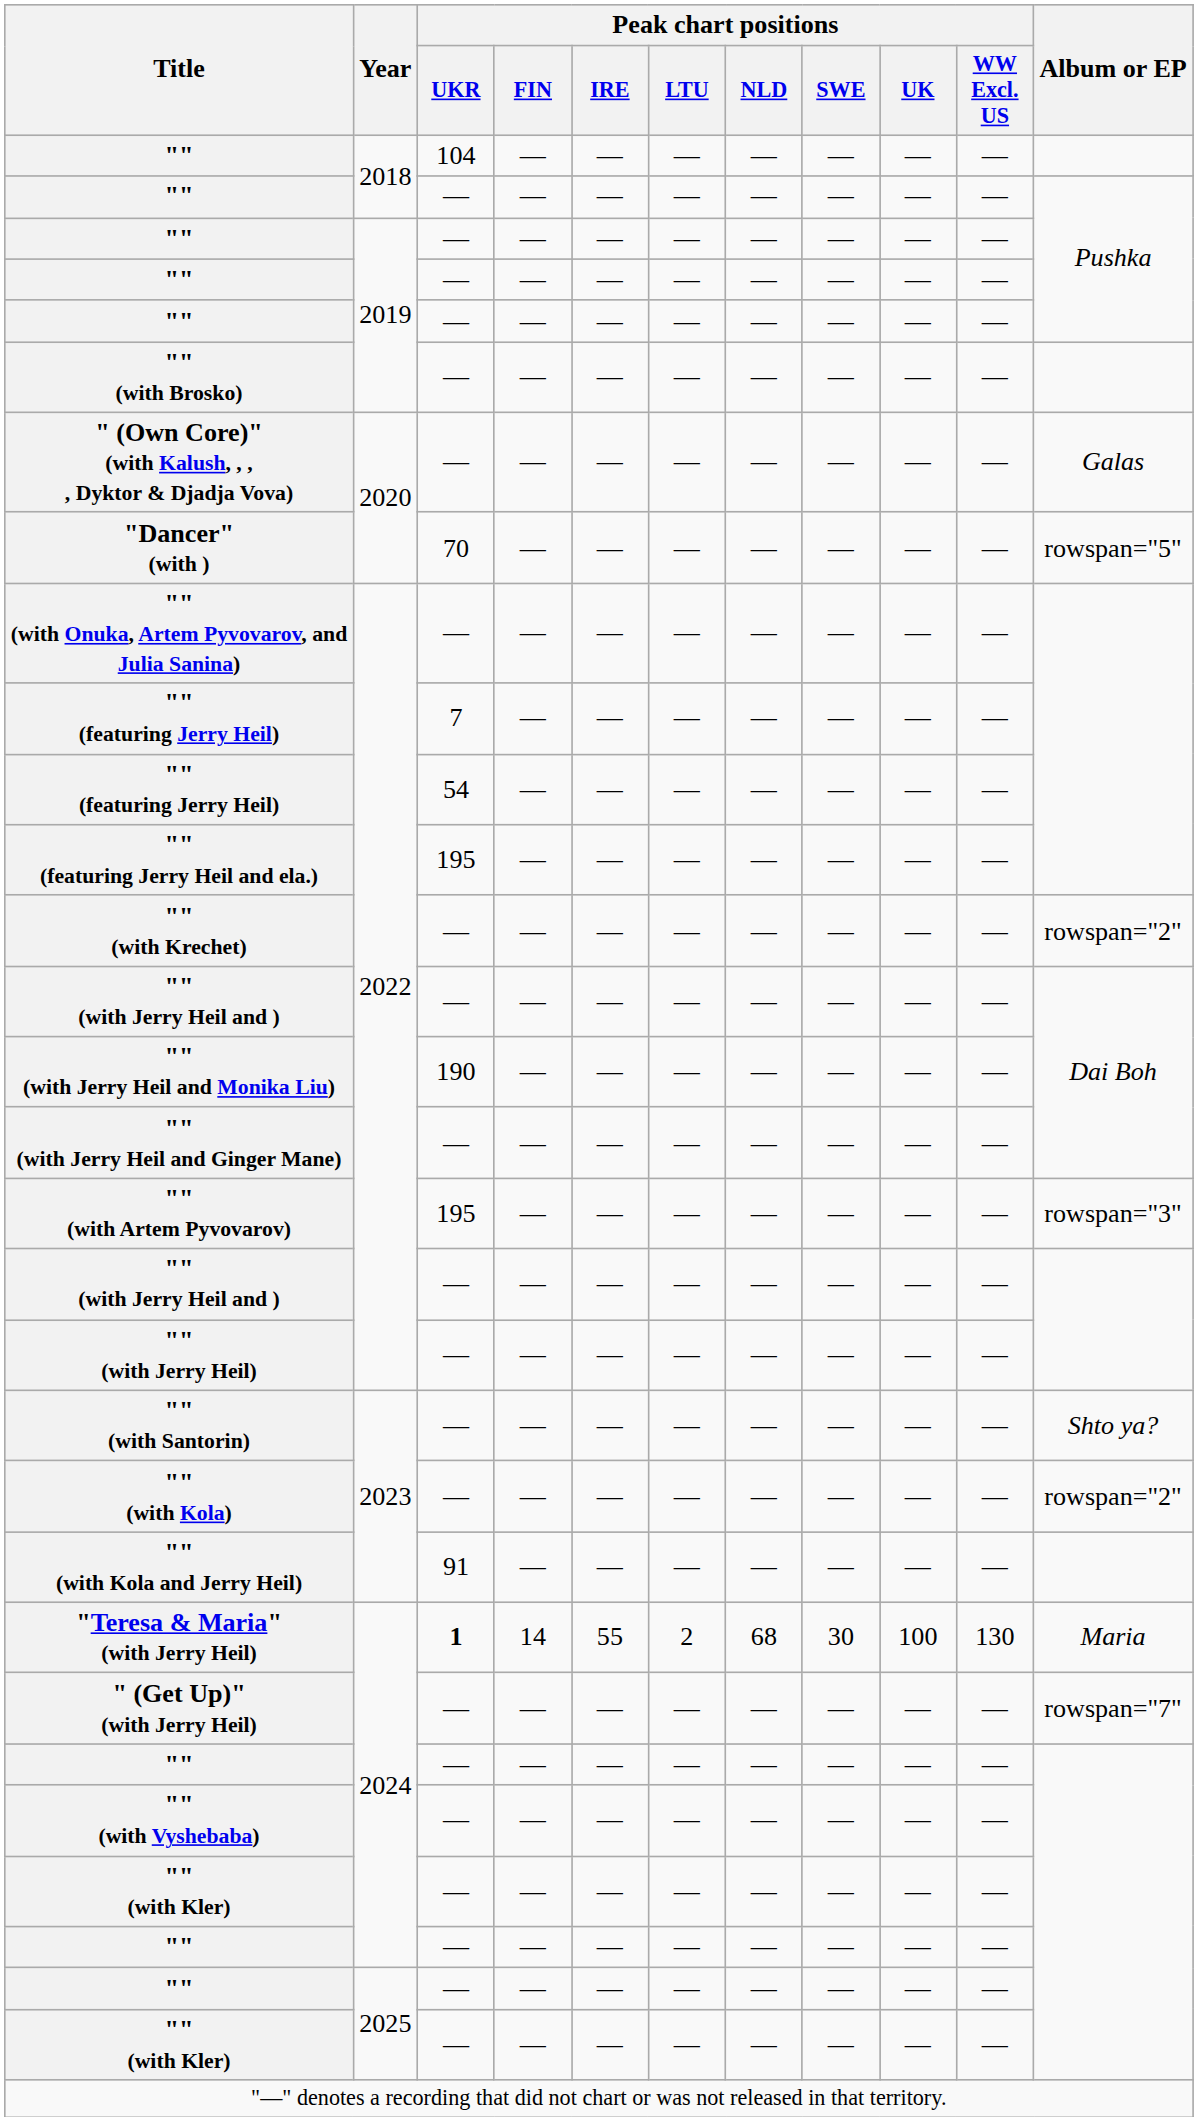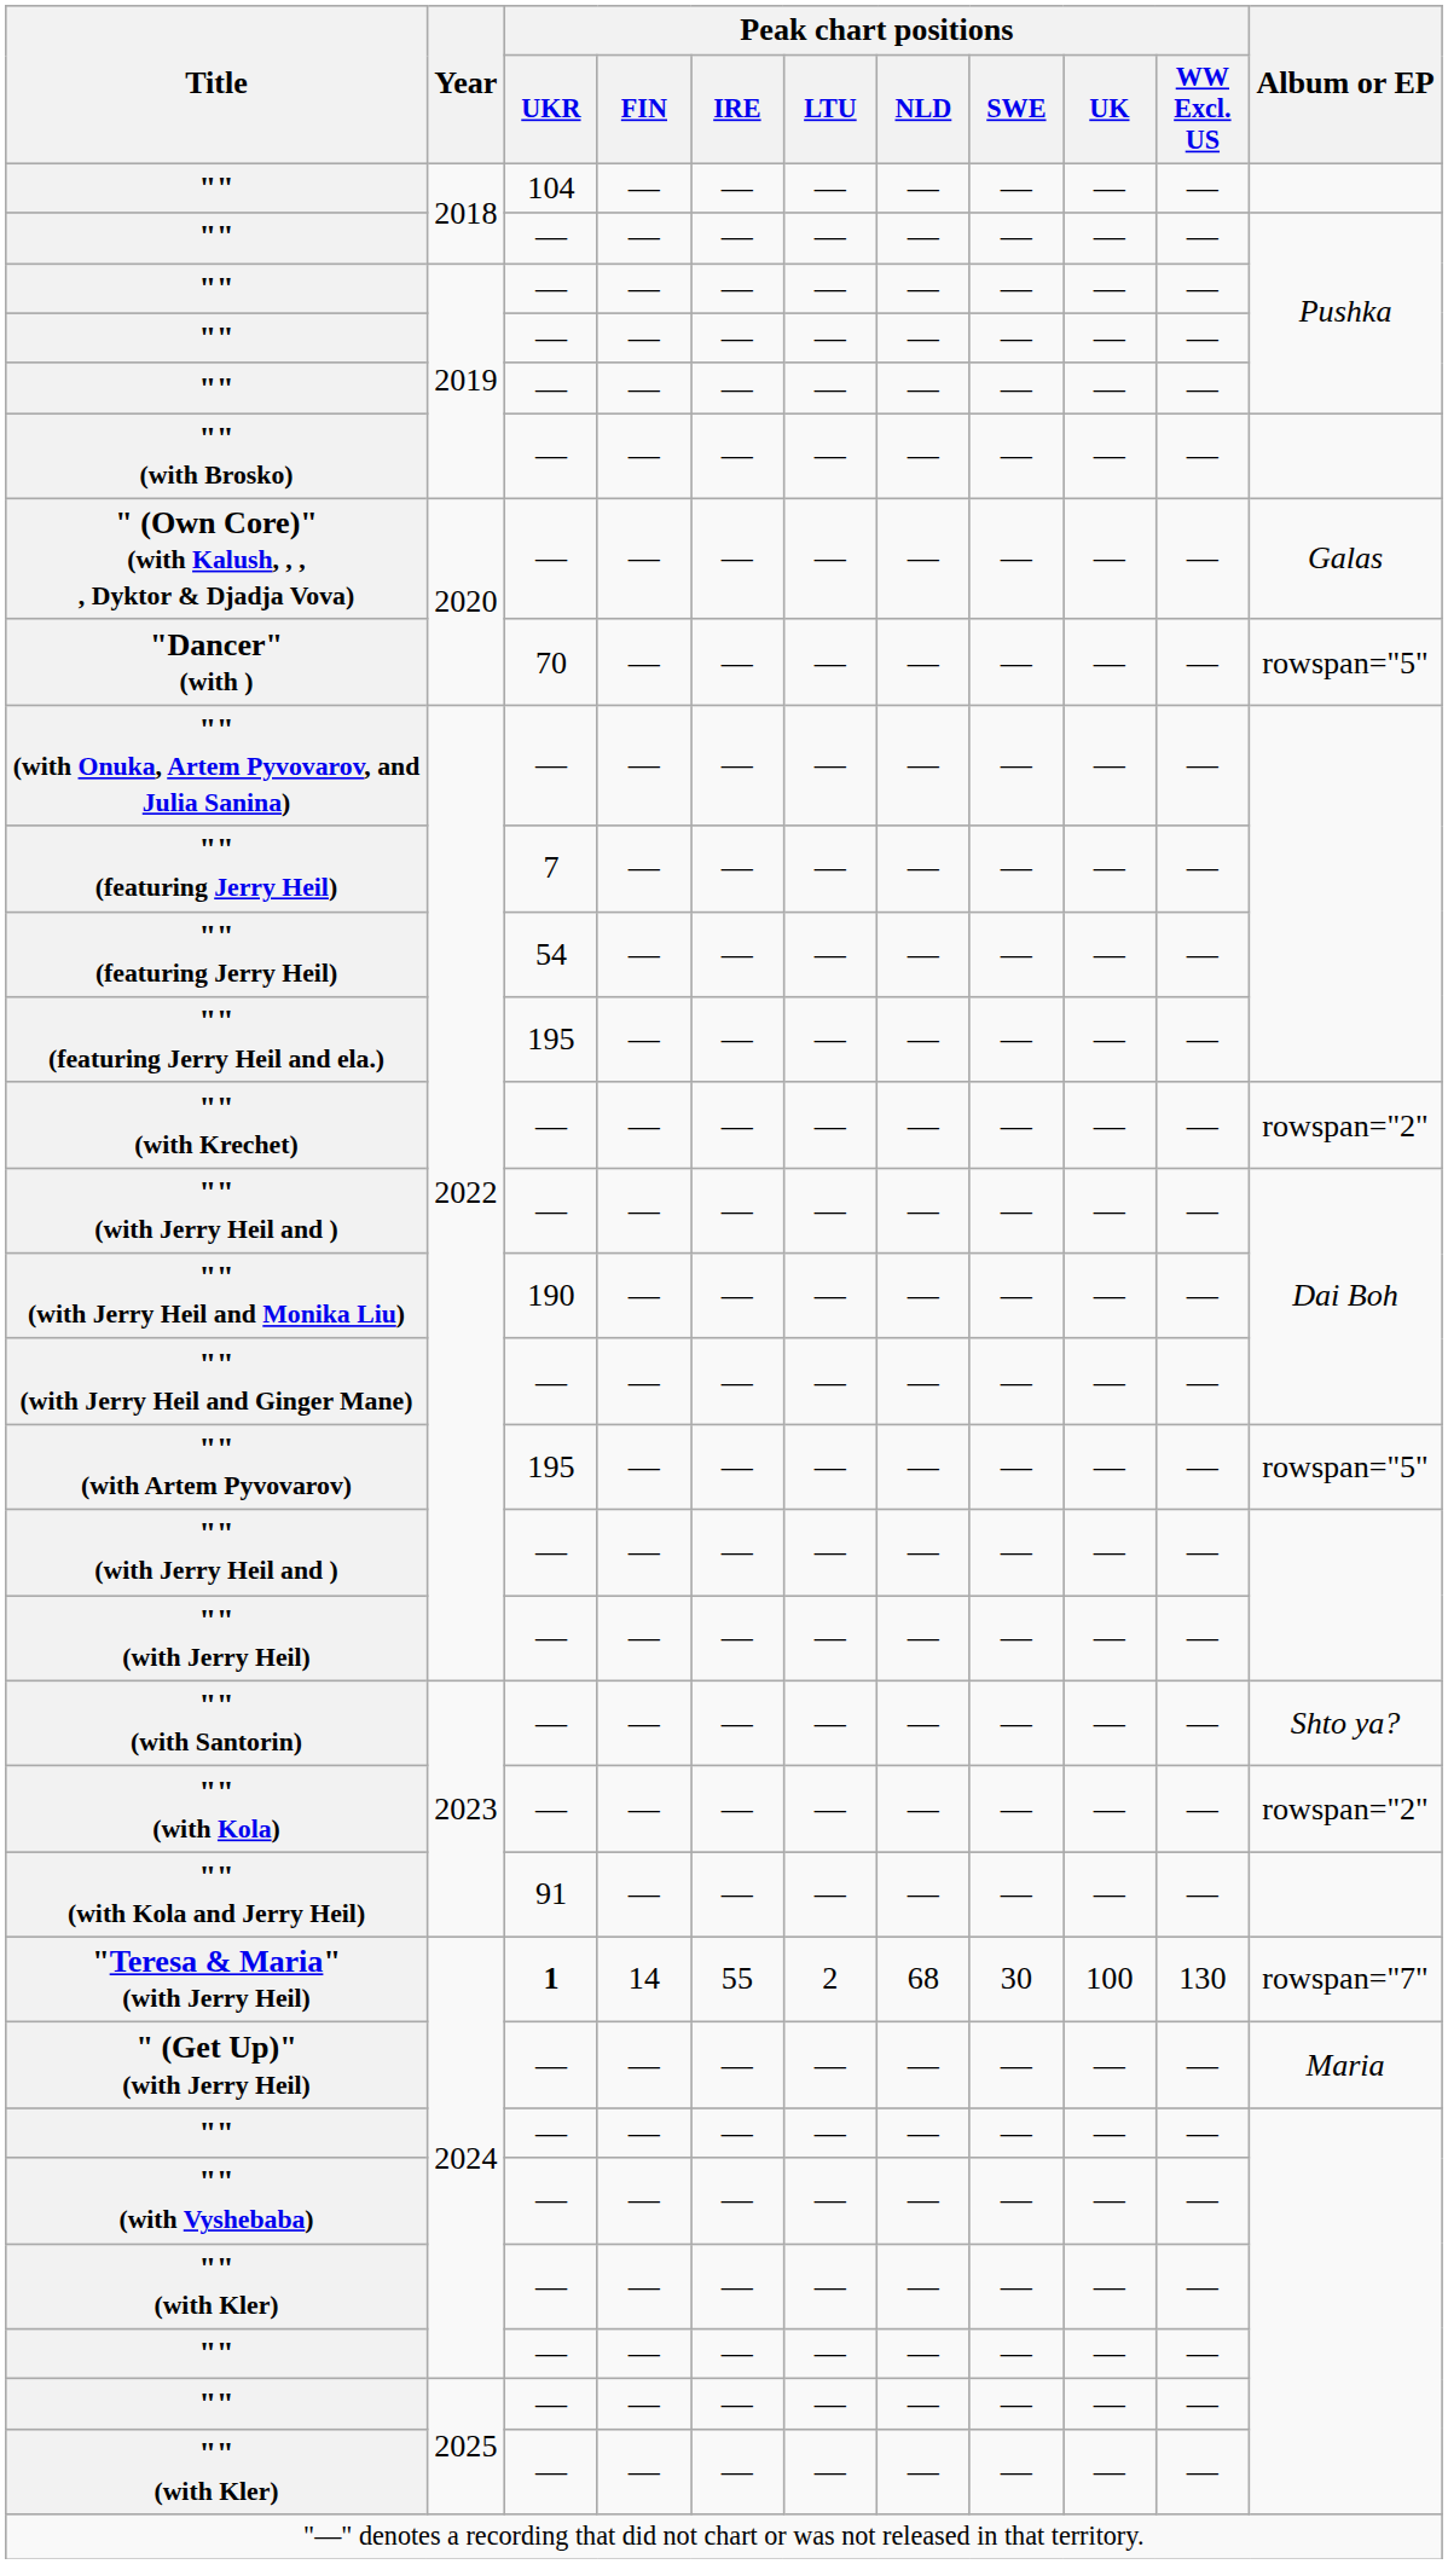"" (with Artem Pyvovarov) | Album or EP: rowspan="3" -> rowspan="5"
"Teresa & Maria" (with Jerry Heil) | Album or EP: Maria -> rowspan="7"
" (Get Up)" (with Jerry Heil) | Album or EP: rowspan="7" -> Maria
